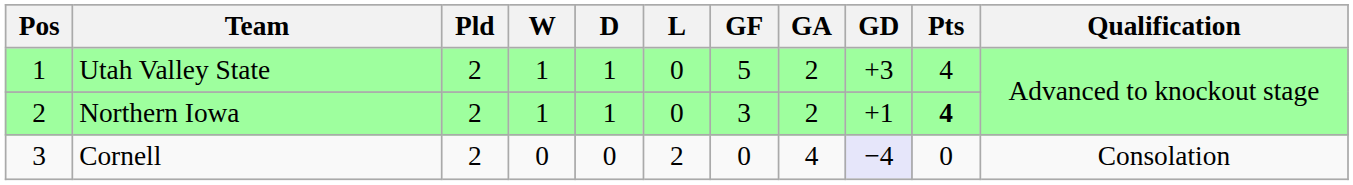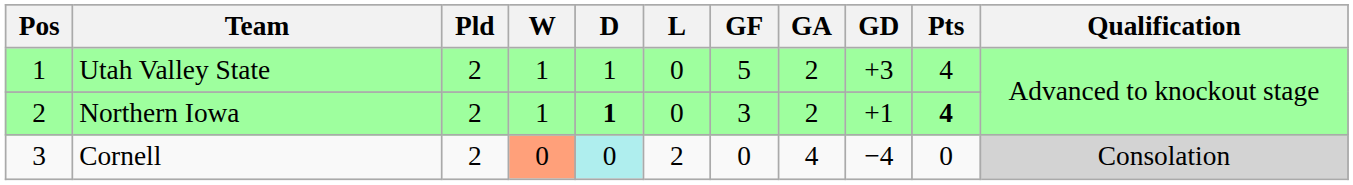Northern Iowa | D: normal -> bold
Cornell | W: no background -> lightsalmon background
Cornell | D: no background -> paleturquoise background
Cornell | GD: lavender background -> no background
Cornell | Qualification: no background -> lightgrey background
